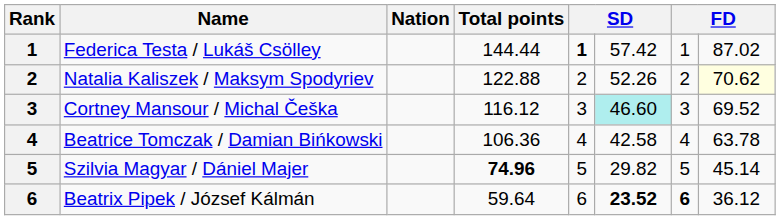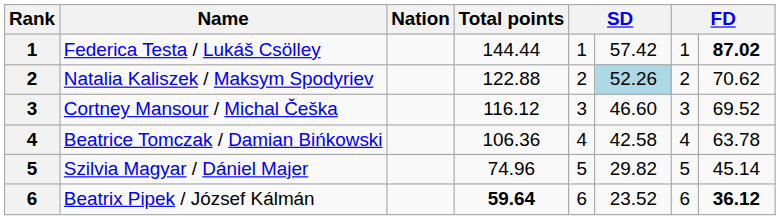Federica Testa / Lukáš Csölley | column 5: bold -> normal
Federica Testa / Lukáš Csölley | column 8: normal -> bold
Natalia Kaliszek / Maksym Spodyriev | column 6: no background -> lightblue background
Natalia Kaliszek / Maksym Spodyriev | column 8: lightyellow background -> no background
Cortney Mansour / Michal Češka | column 6: paleturquoise background -> no background
Szilvia Magyar / Dániel Majer | Total points: bold -> normal
Beatrix Pipek / József Kálmán | Total points: normal -> bold
Beatrix Pipek / József Kálmán | column 6: bold -> normal
Beatrix Pipek / József Kálmán | column 7: bold -> normal
Beatrix Pipek / József Kálmán | column 8: normal -> bold
